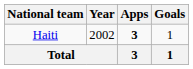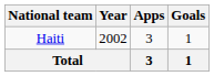Haiti | Apps: bold -> normal
